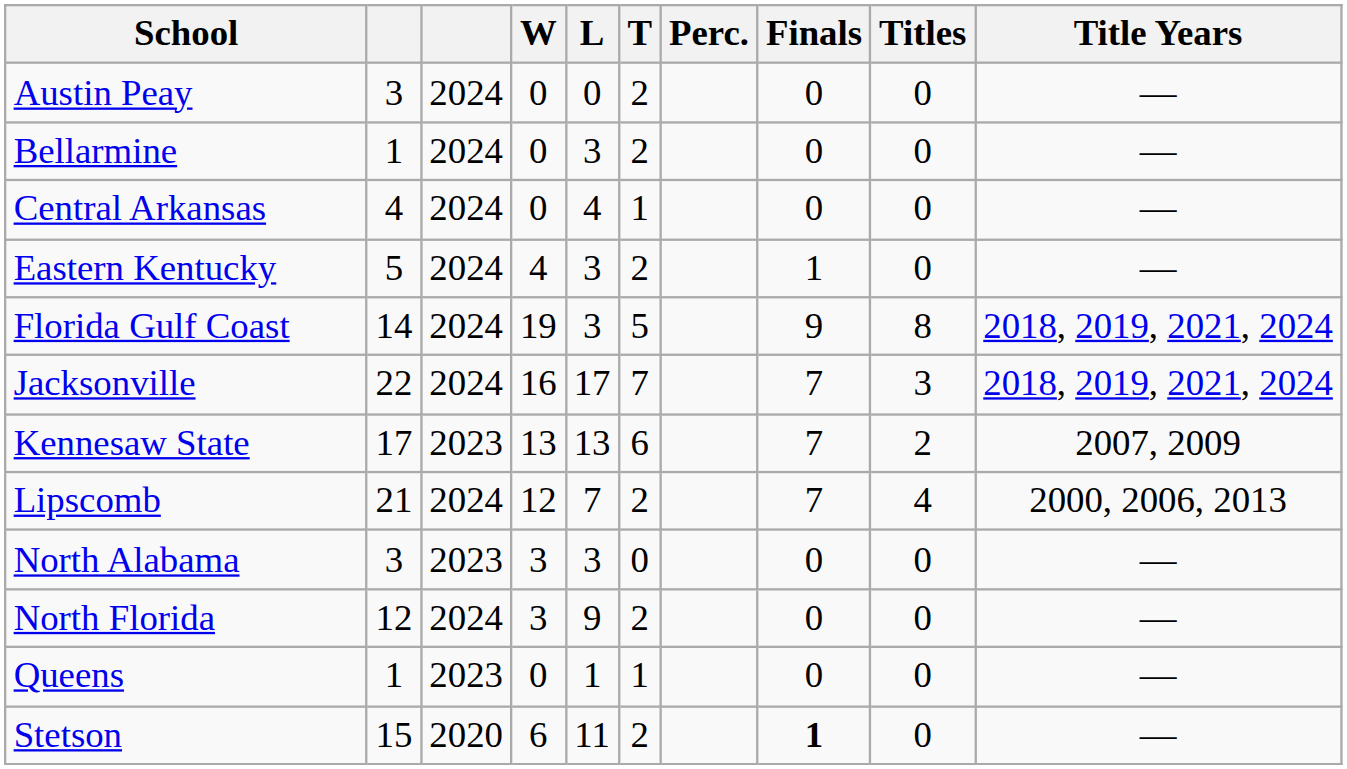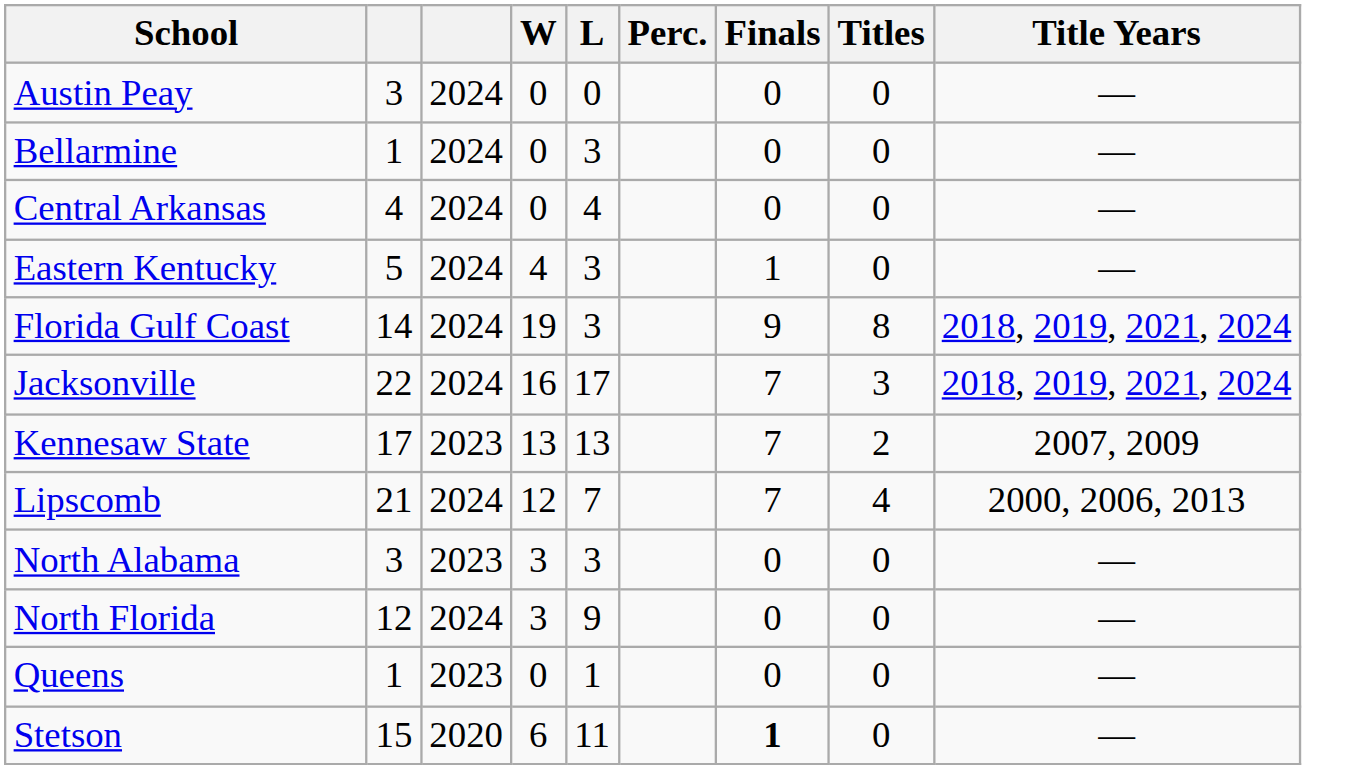- column: T | 2 | 2 | 1 | 2 | 5 | 7 | 6 | 2 | 0 | 2 | 1 | 2
